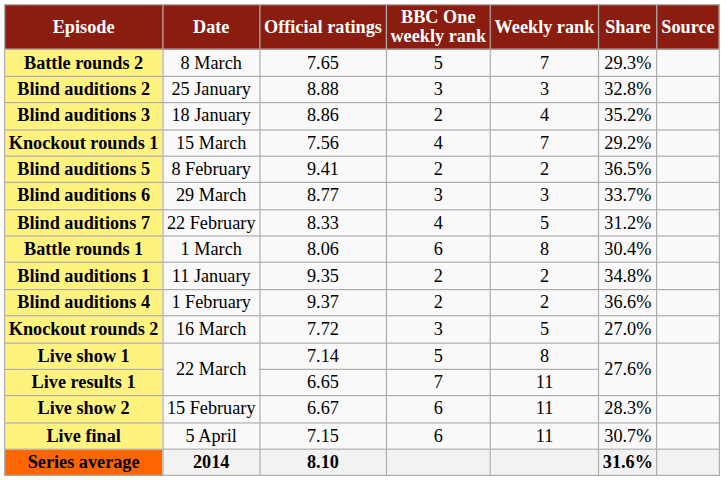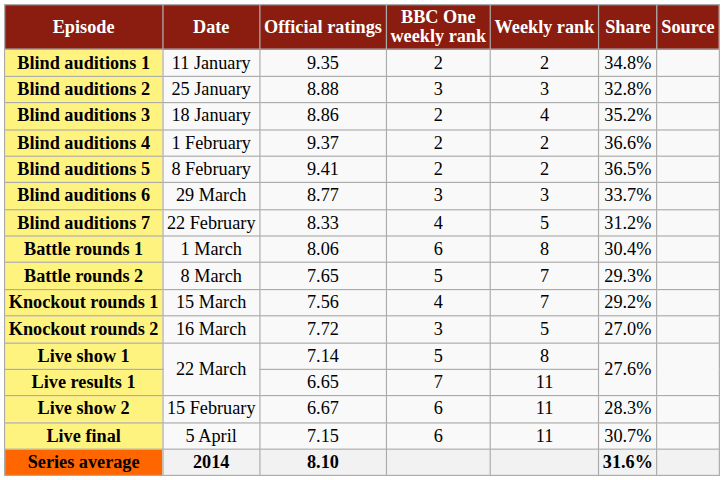rows swapped: Blind auditions 1 <-> Battle rounds 2
rows swapped: Blind auditions 4 <-> Knockout rounds 1
